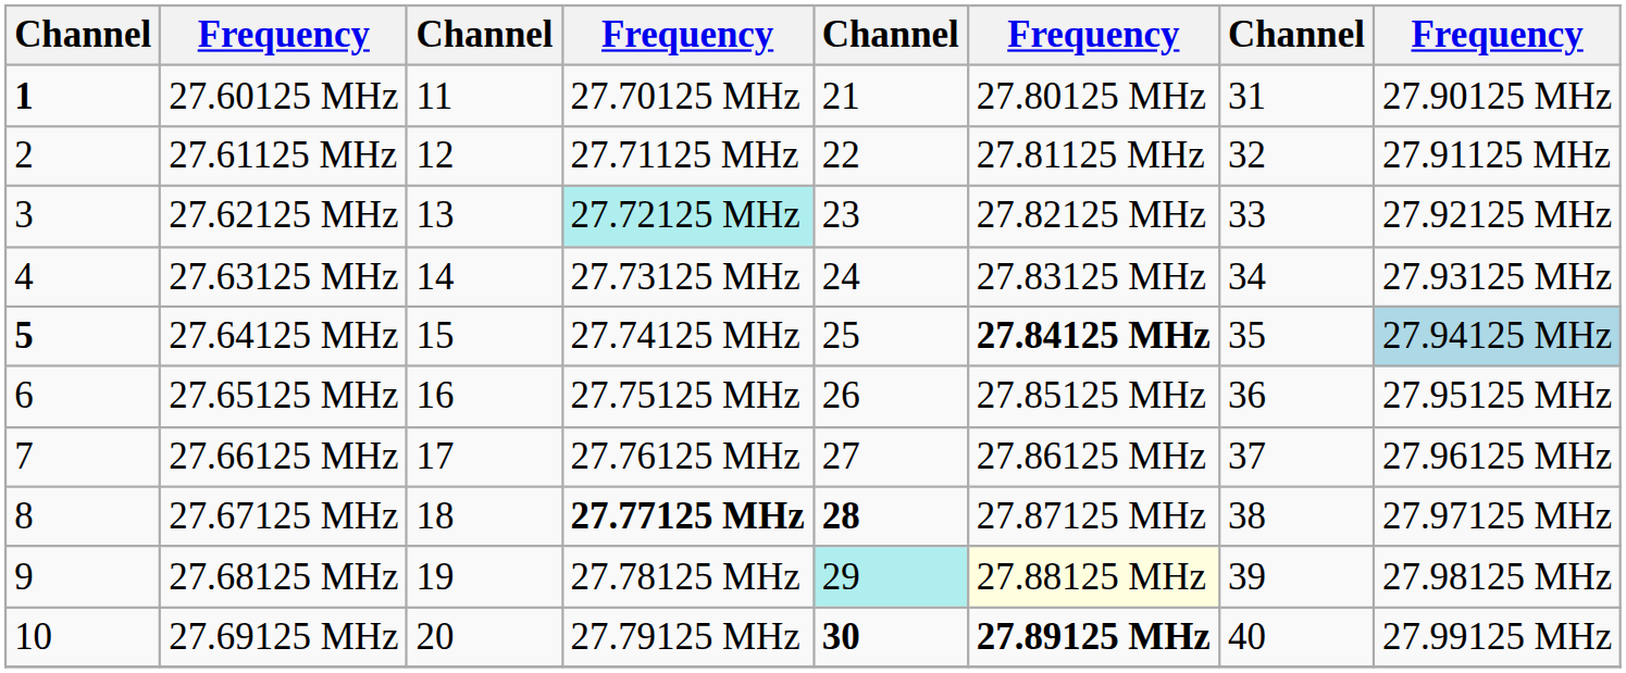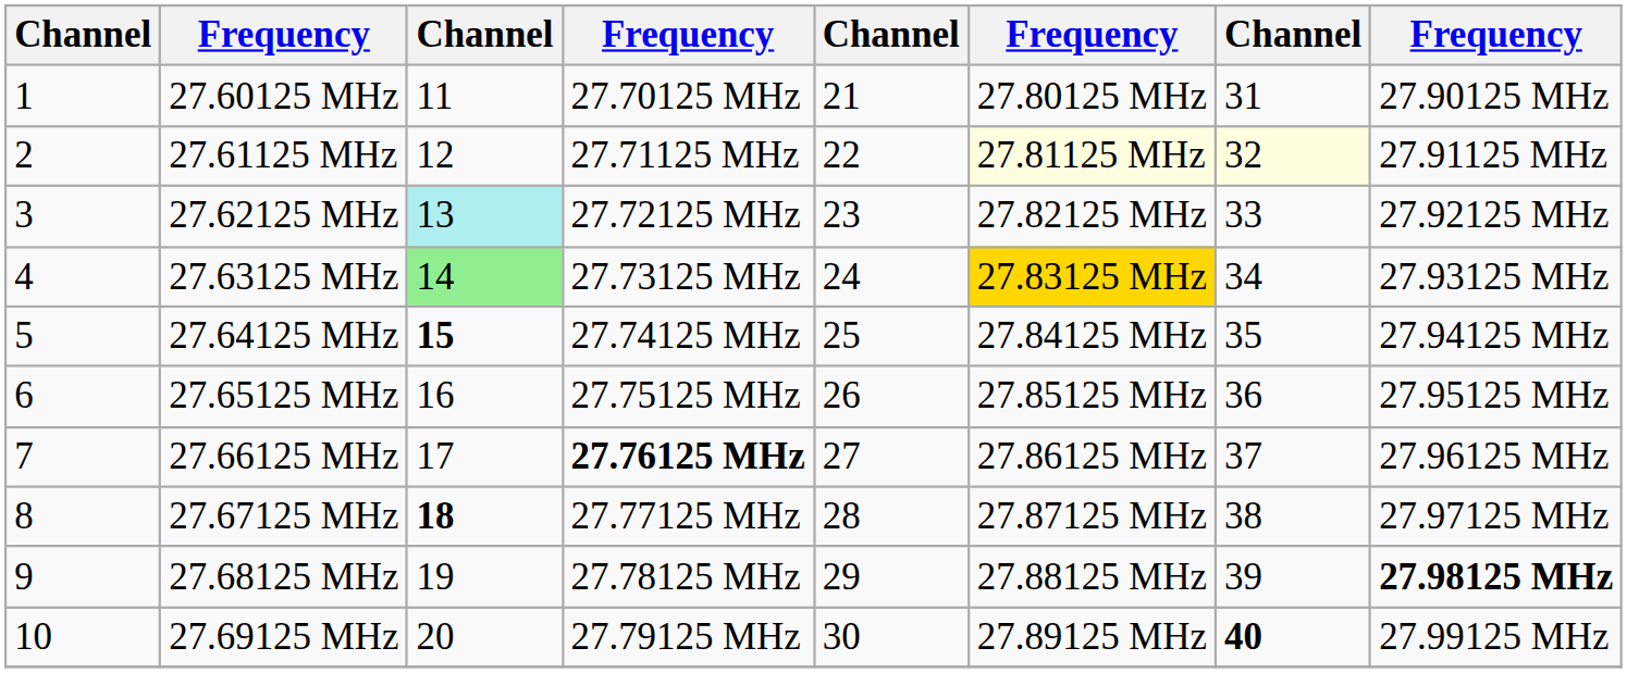27.60125 MHz | column 1: bold -> normal
27.61125 MHz | column 6: no background -> lightyellow background
27.61125 MHz | column 7: no background -> lightyellow background
27.62125 MHz | column 3: no background -> paleturquoise background
27.62125 MHz | column 4: paleturquoise background -> no background
27.63125 MHz | column 3: no background -> lightgreen background
27.63125 MHz | column 6: no background -> gold background
27.64125 MHz | column 1: bold -> normal
27.64125 MHz | column 3: normal -> bold
27.64125 MHz | column 6: bold -> normal
27.64125 MHz | column 8: lightblue background -> no background
27.66125 MHz | column 4: normal -> bold
27.67125 MHz | column 3: normal -> bold
27.67125 MHz | column 4: bold -> normal
27.67125 MHz | column 5: bold -> normal
27.68125 MHz | column 5: paleturquoise background -> no background
27.68125 MHz | column 6: lightyellow background -> no background
27.68125 MHz | column 8: normal -> bold
27.69125 MHz | column 5: bold -> normal
27.69125 MHz | column 6: bold -> normal
27.69125 MHz | column 7: normal -> bold
